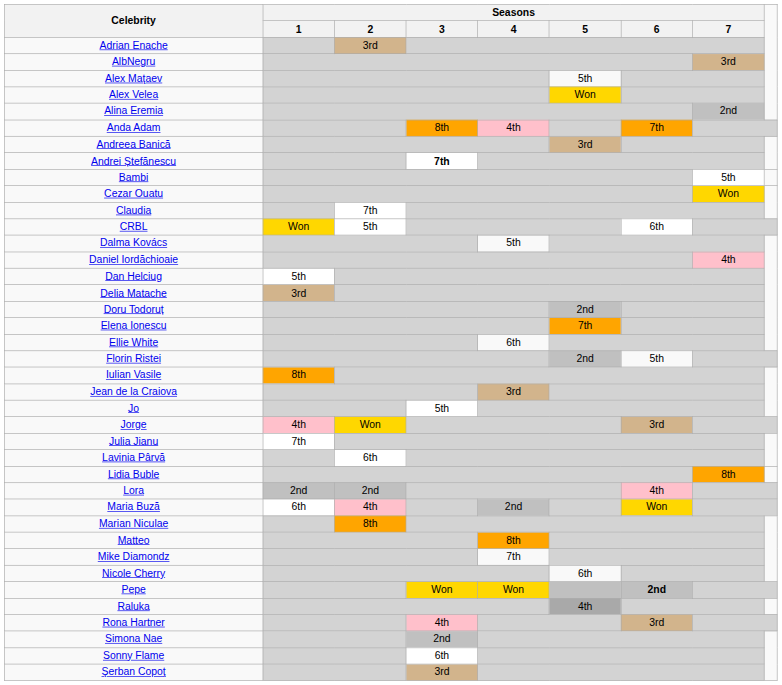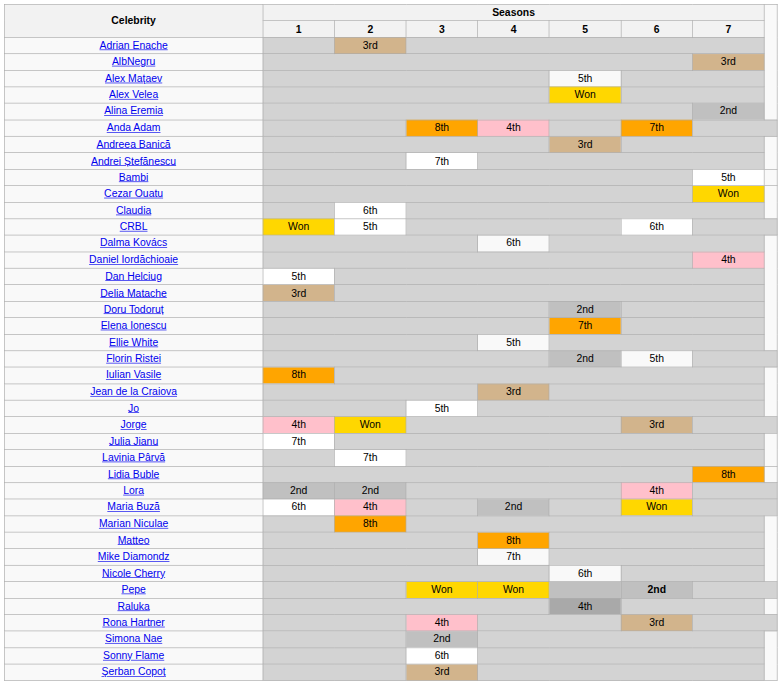Andrei Ștefănescu | Seasons / 3: bold -> normal
Claudia | Seasons / 2: 7th -> 6th
Dalma Kovács | Seasons / 4: 5th -> 6th
Ellie White | Seasons / 4: 6th -> 5th
Lavinia Pârvă | Seasons / 2: 6th -> 7th
